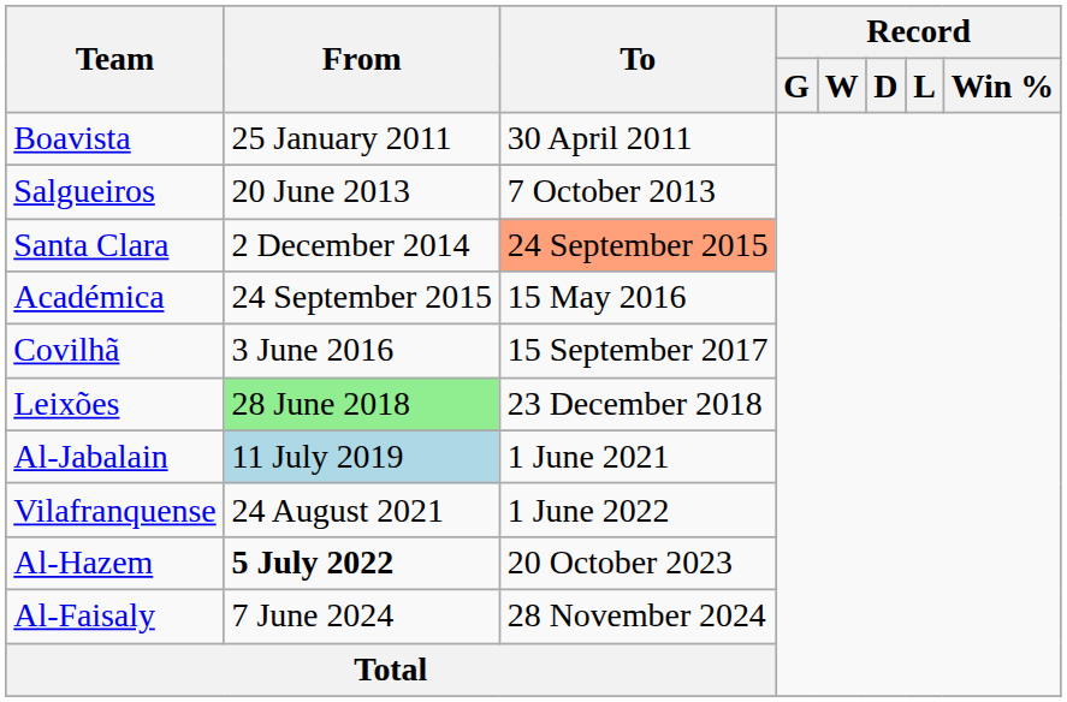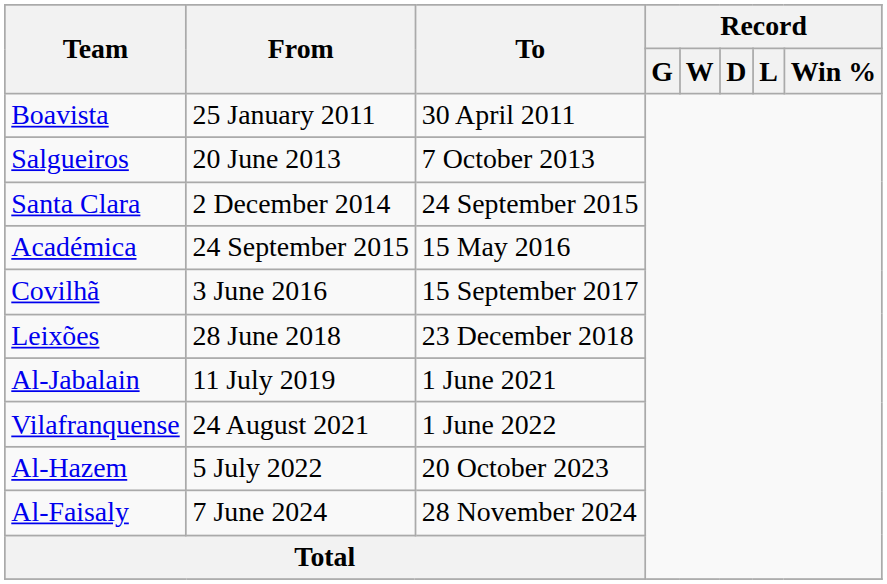Santa Clara | To: lightsalmon background -> no background
Leixões | From: lightgreen background -> no background
Al-Jabalain | From: lightblue background -> no background
Al-Hazem | From: bold -> normal
